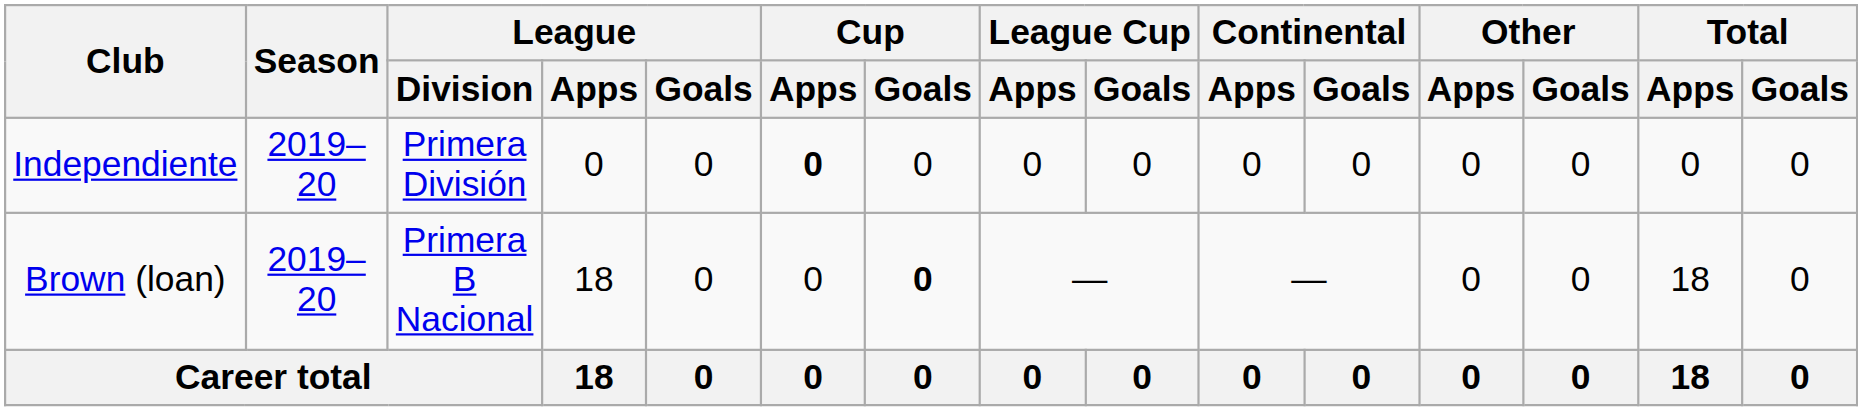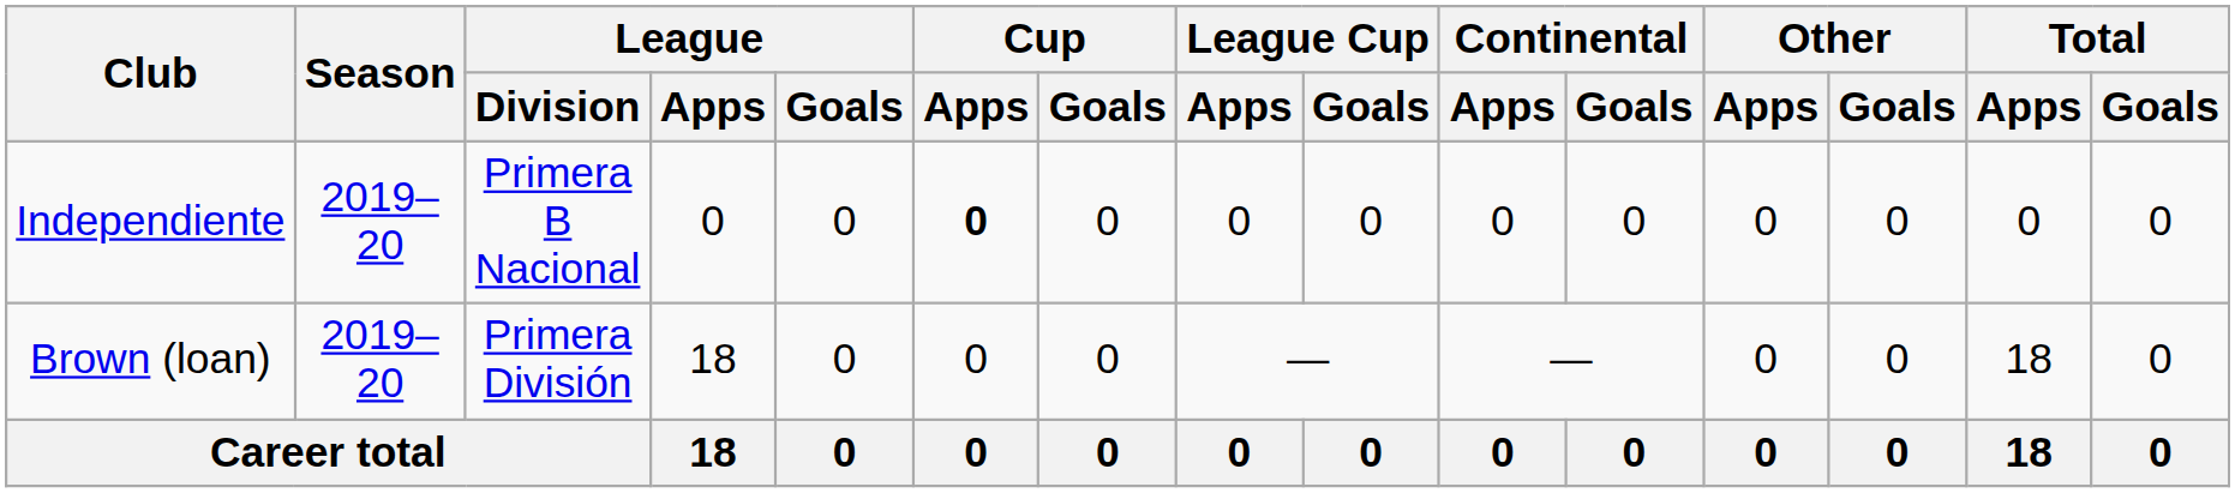Independiente | League / Division: Primera División -> Primera B Nacional
Brown (loan) | League / Division: Primera B Nacional -> Primera División
Brown (loan) | Cup / Goals: bold -> normal
